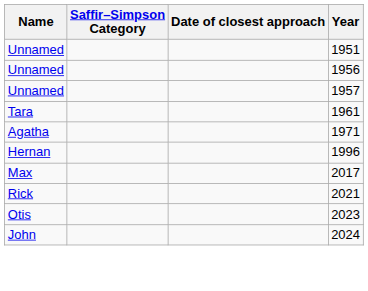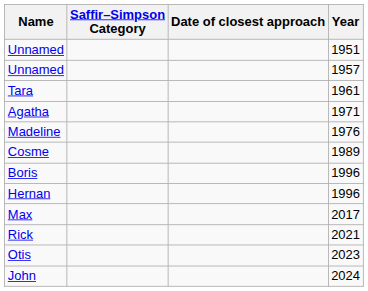- row: Unnamed | 1956
+ row: Madeline | 1976
+ row: Cosme | 1989
+ row: Boris | 1996
